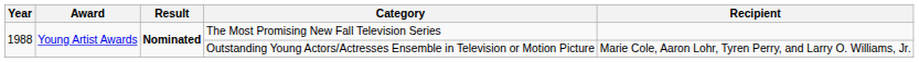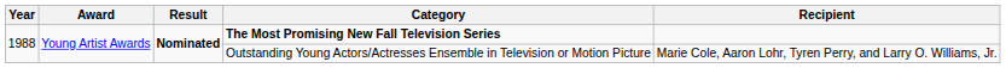The Most Promising New Fall Television Series | Category: normal -> bold
